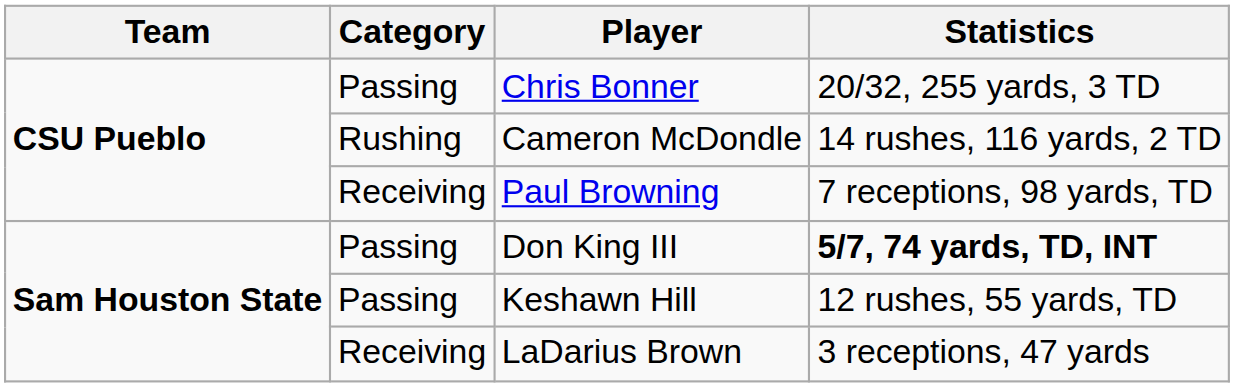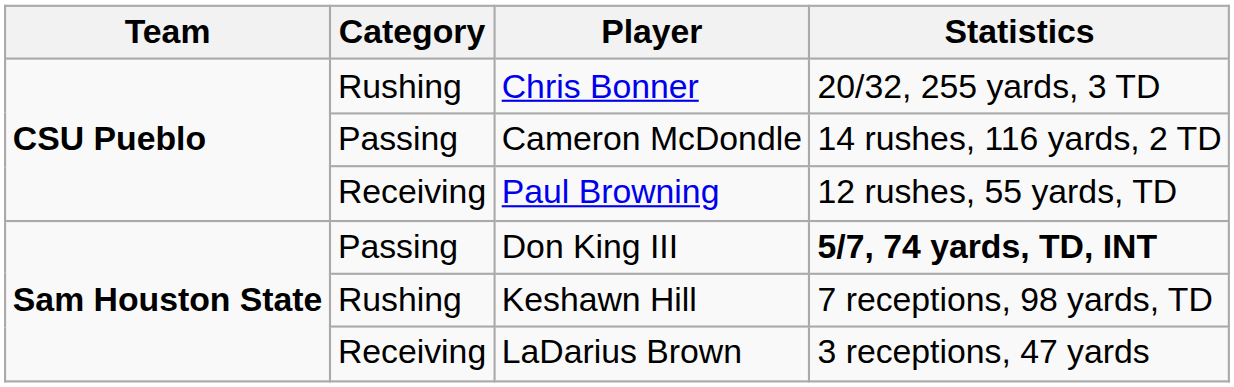Chris Bonner | Category: Passing -> Rushing
Cameron McDondle | Category: Rushing -> Passing
Paul Browning | Statistics: 7 receptions, 98 yards, TD -> 12 rushes, 55 yards, TD
Keshawn Hill | Category: Passing -> Rushing
Keshawn Hill | Statistics: 12 rushes, 55 yards, TD -> 7 receptions, 98 yards, TD
